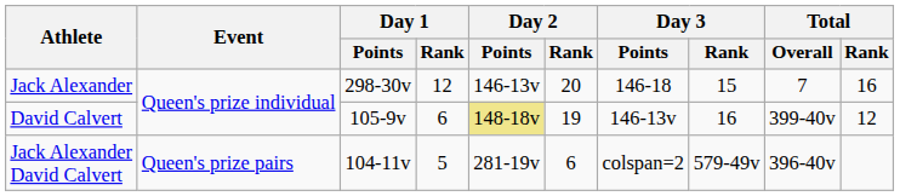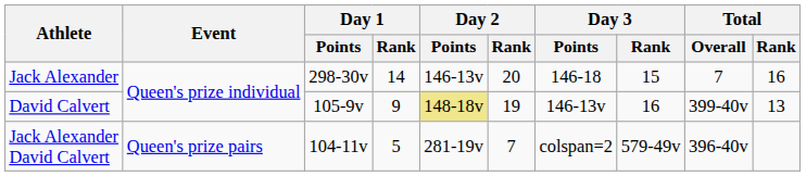Jack Alexander | Day 1 / Rank: 12 -> 14
David Calvert | Day 1 / Rank: 6 -> 9
David Calvert | Total / Rank: 12 -> 13
Jack Alexander David Calvert | Day 2 / Rank: 6 -> 7
